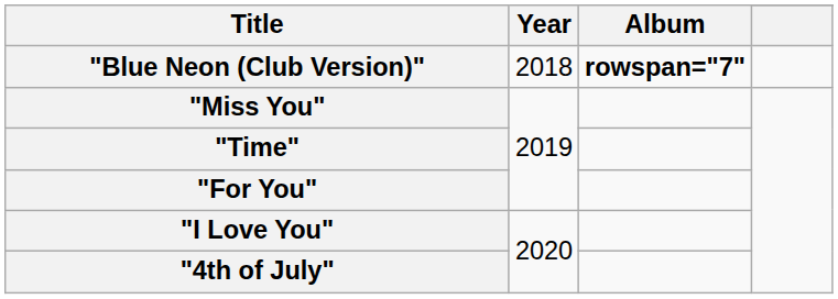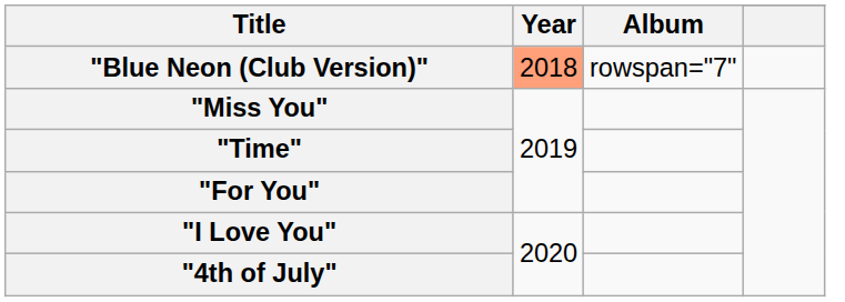"Blue Neon (Club Version)" | Year: no background -> lightsalmon background
"Blue Neon (Club Version)" | Album: bold -> normal
